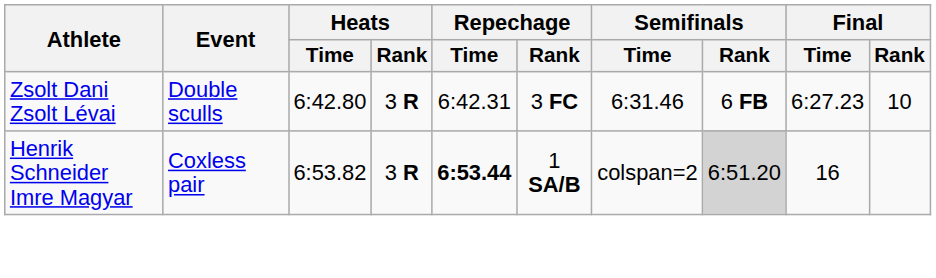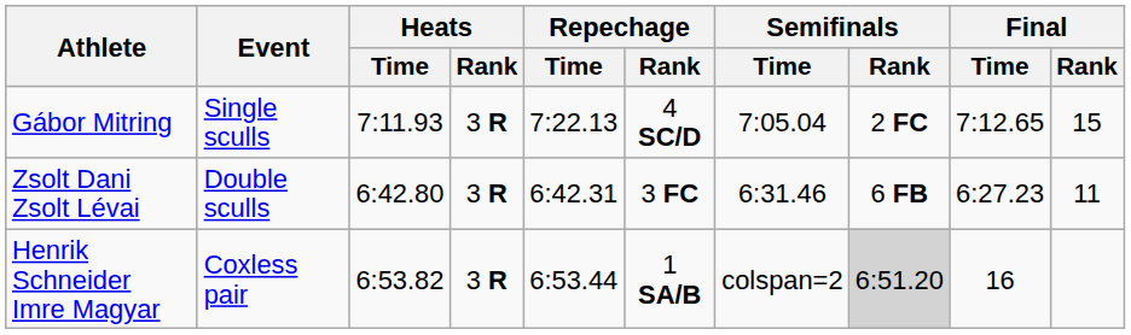+ row: Gábor Mitring | Single sculls | 7:11.93 | 3 R | 7:22.13 | 4 SC/D | 7:05.04 | 2 FC | 7:12.65 | 15
Zsolt Dani Zsolt Lévai | Final / Rank: 10 -> 11
Henrik Schneider Imre Magyar | Repechage / Time: bold -> normal
